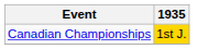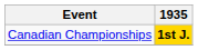Canadian Championships | 1935: normal -> bold
